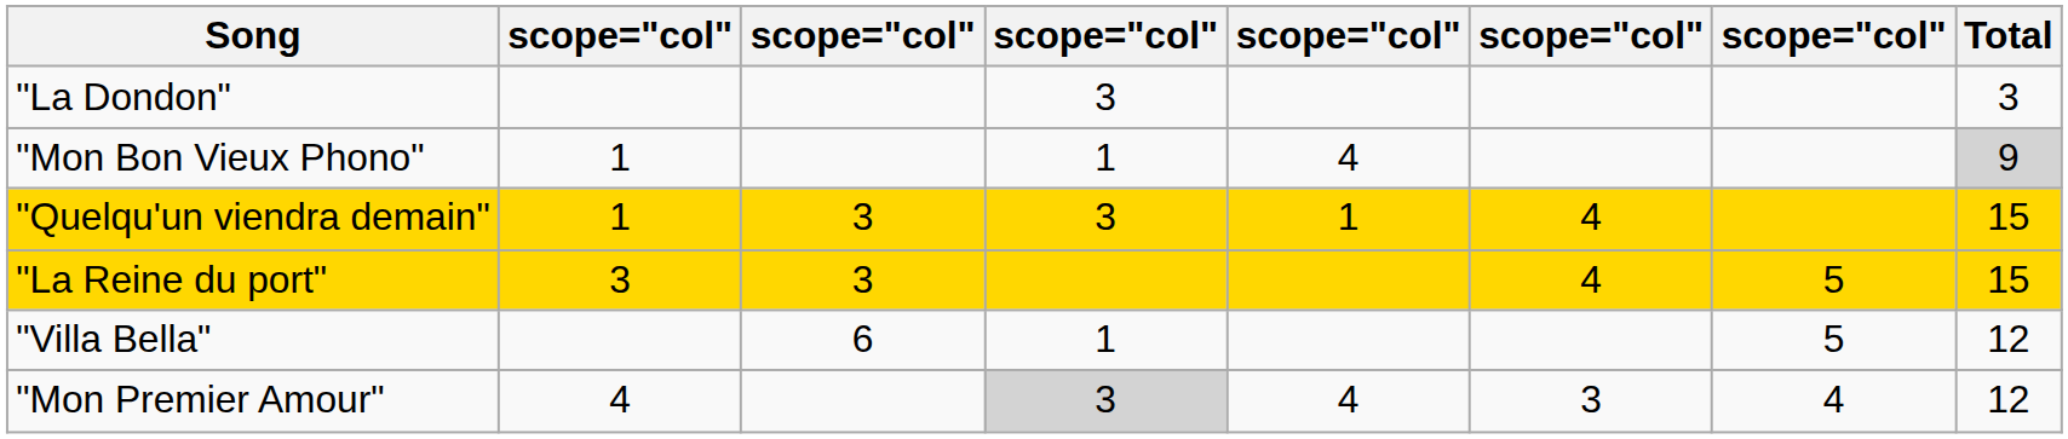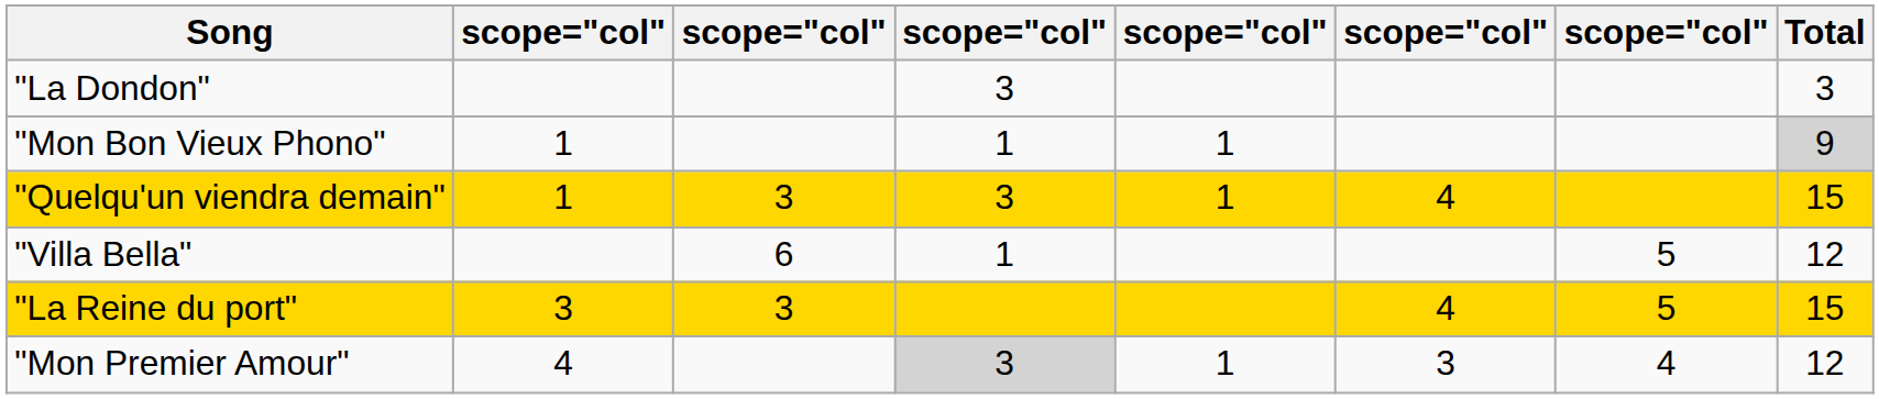"Mon Bon Vieux Phono" | column 5: 4 -> 1
rows swapped: "Villa Bella" <-> "La Reine du port"
"Mon Premier Amour" | column 5: 4 -> 1
